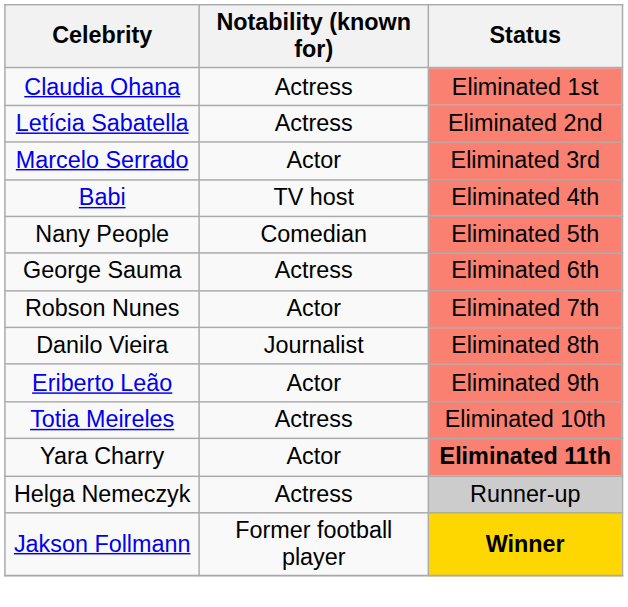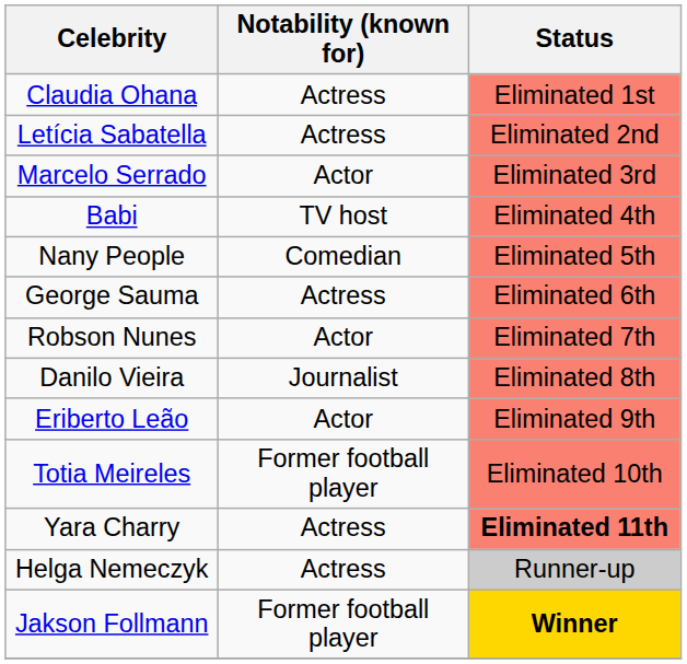Totia Meireles | Notability (known for): Actress -> Former football player
Yara Charry | Notability (known for): Actor -> Actress
